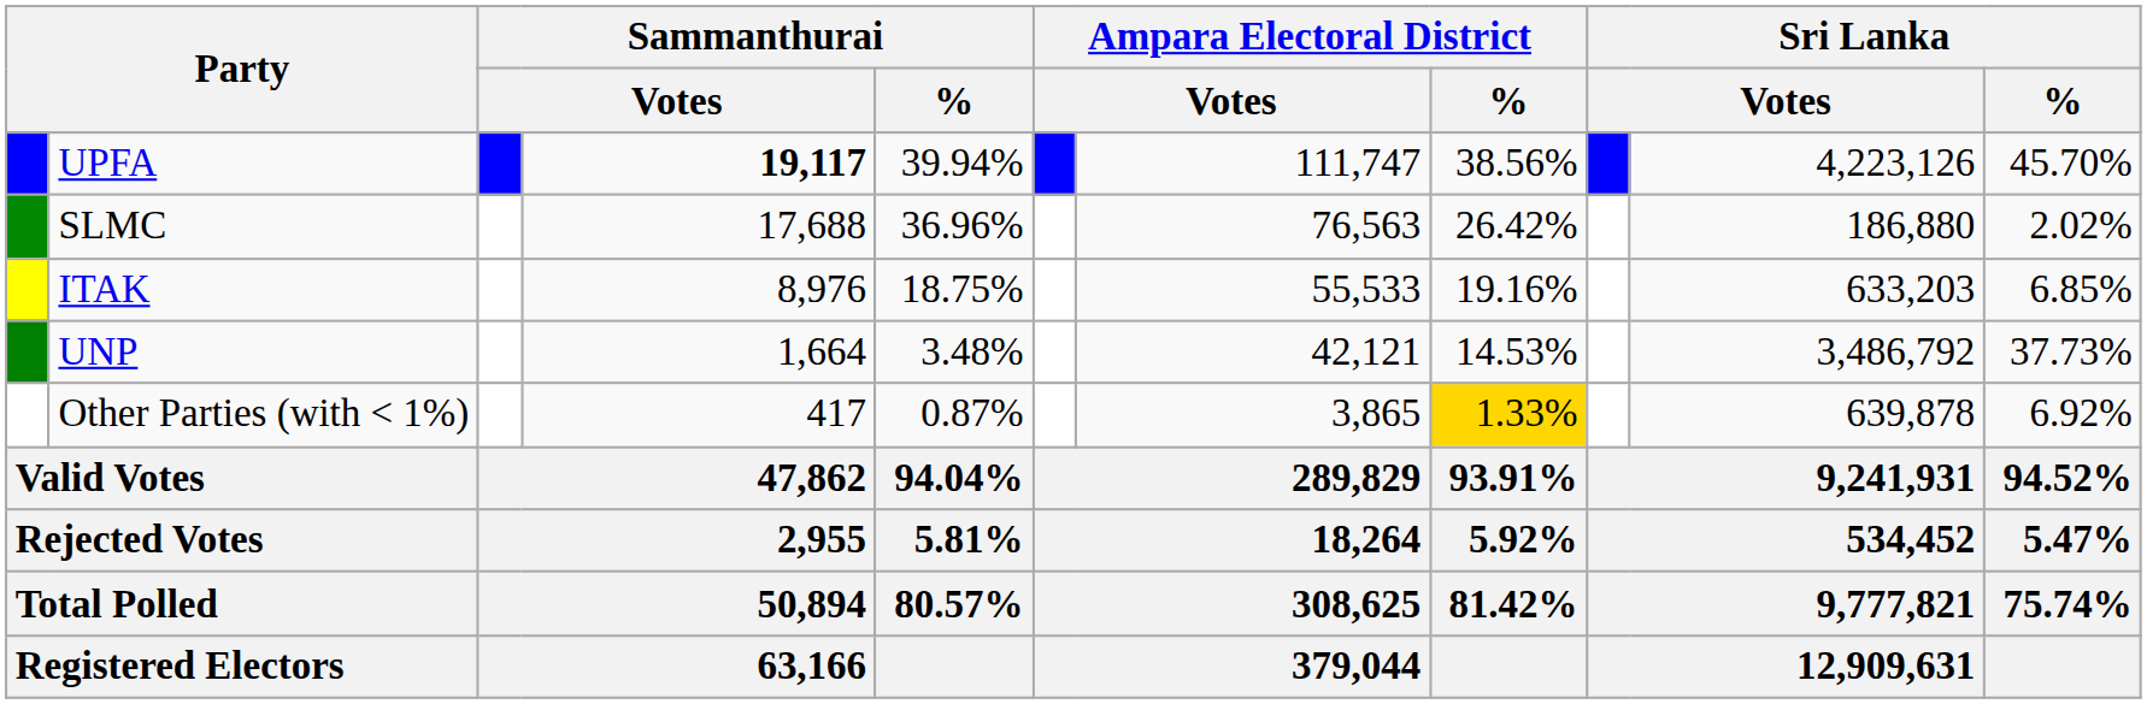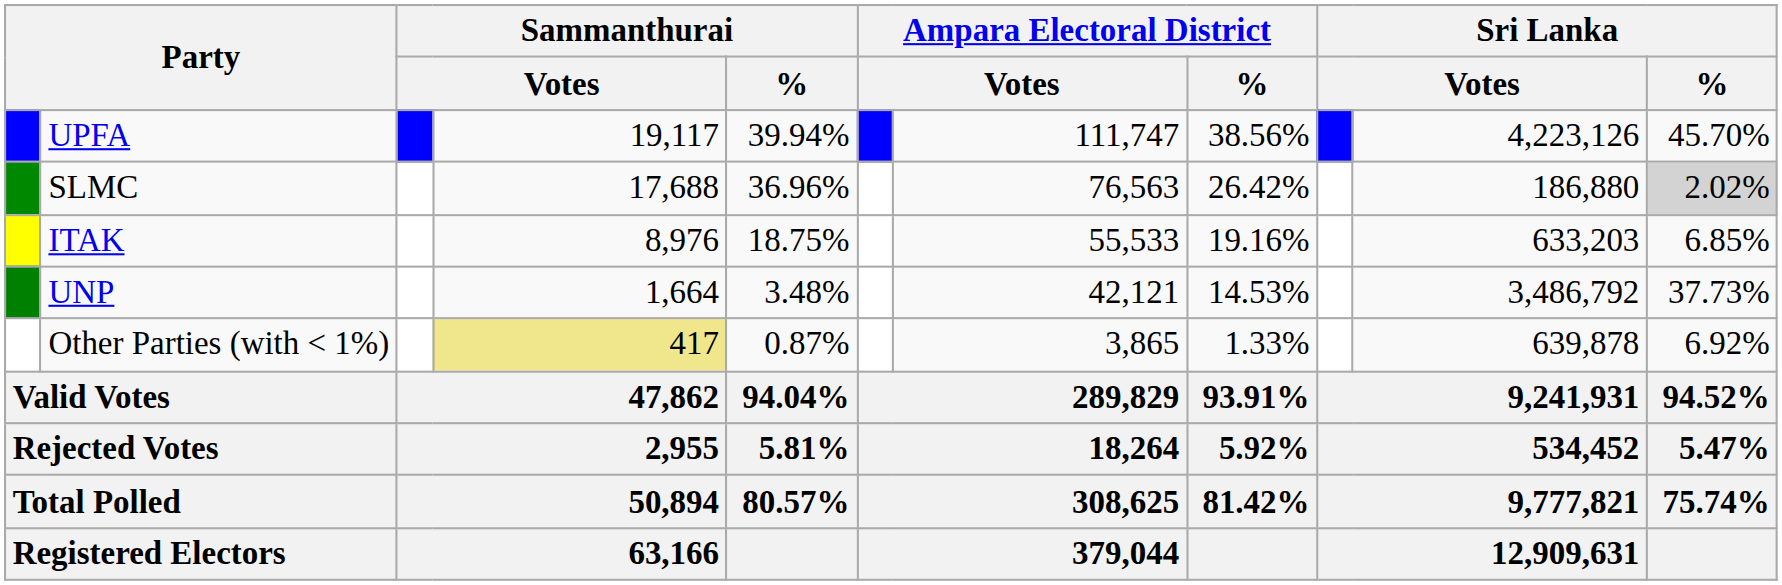UPFA | column 4: bold -> normal
SLMC | Sri Lanka / %: no background -> lightgrey background
Other Parties (with < 1%) | column 4: no background -> khaki background
Other Parties (with < 1%) | Ampara Electoral District / %: gold background -> no background
